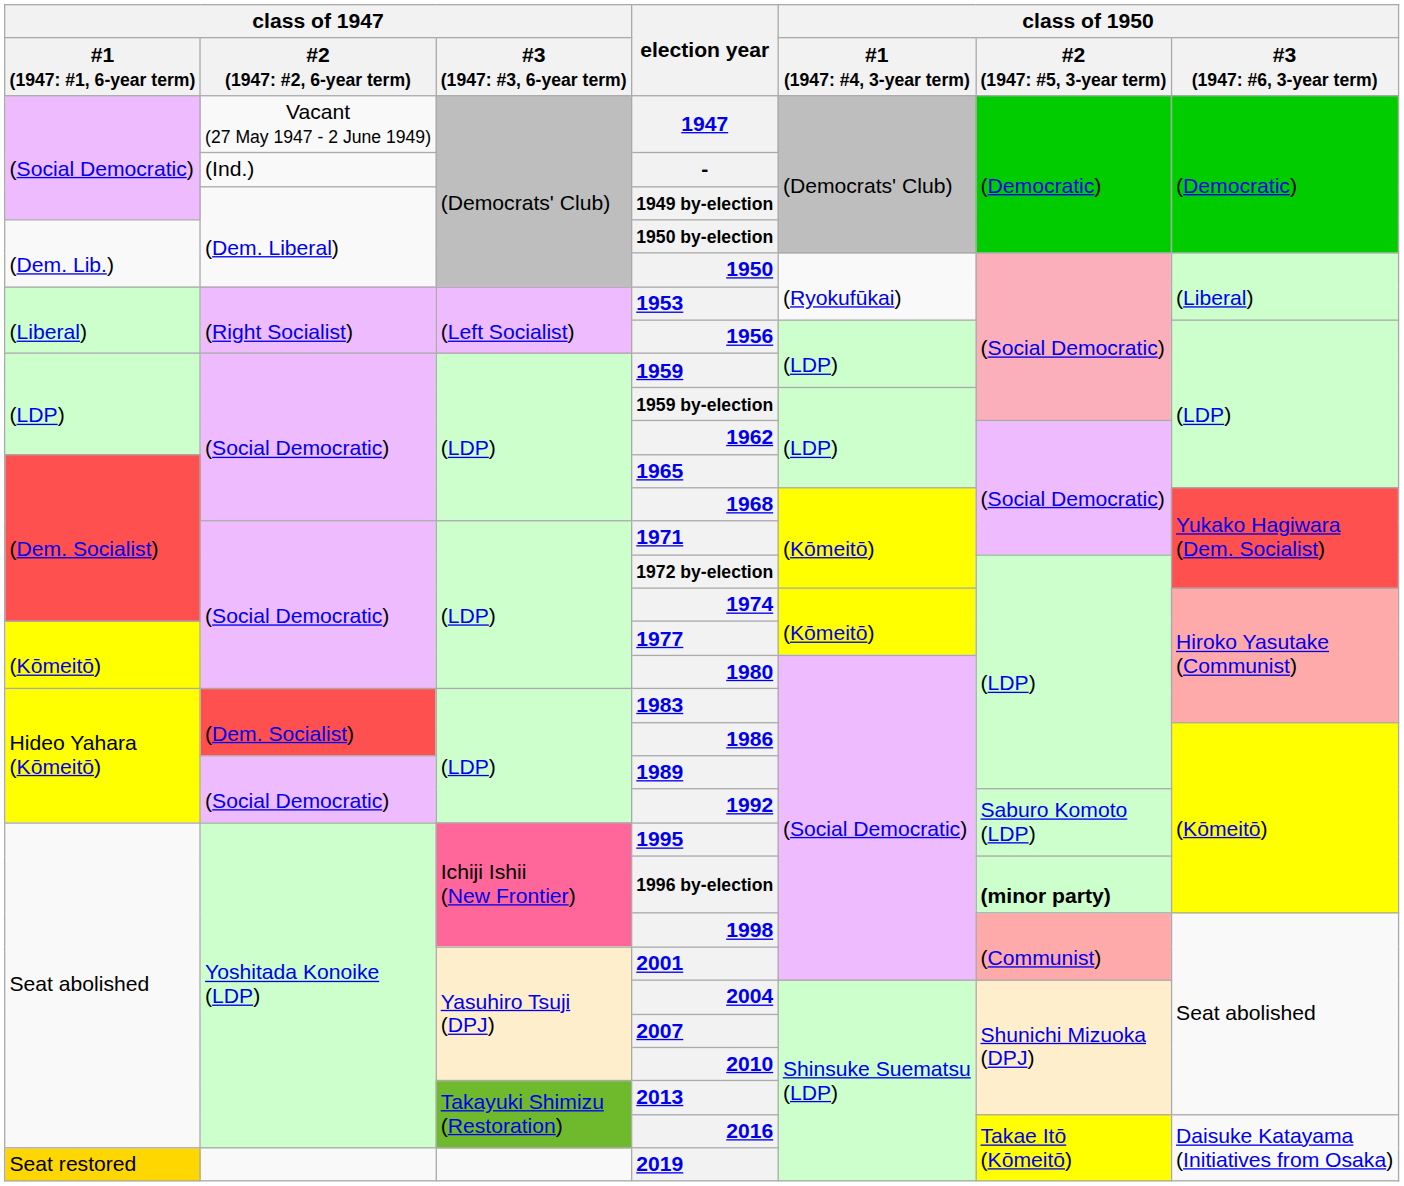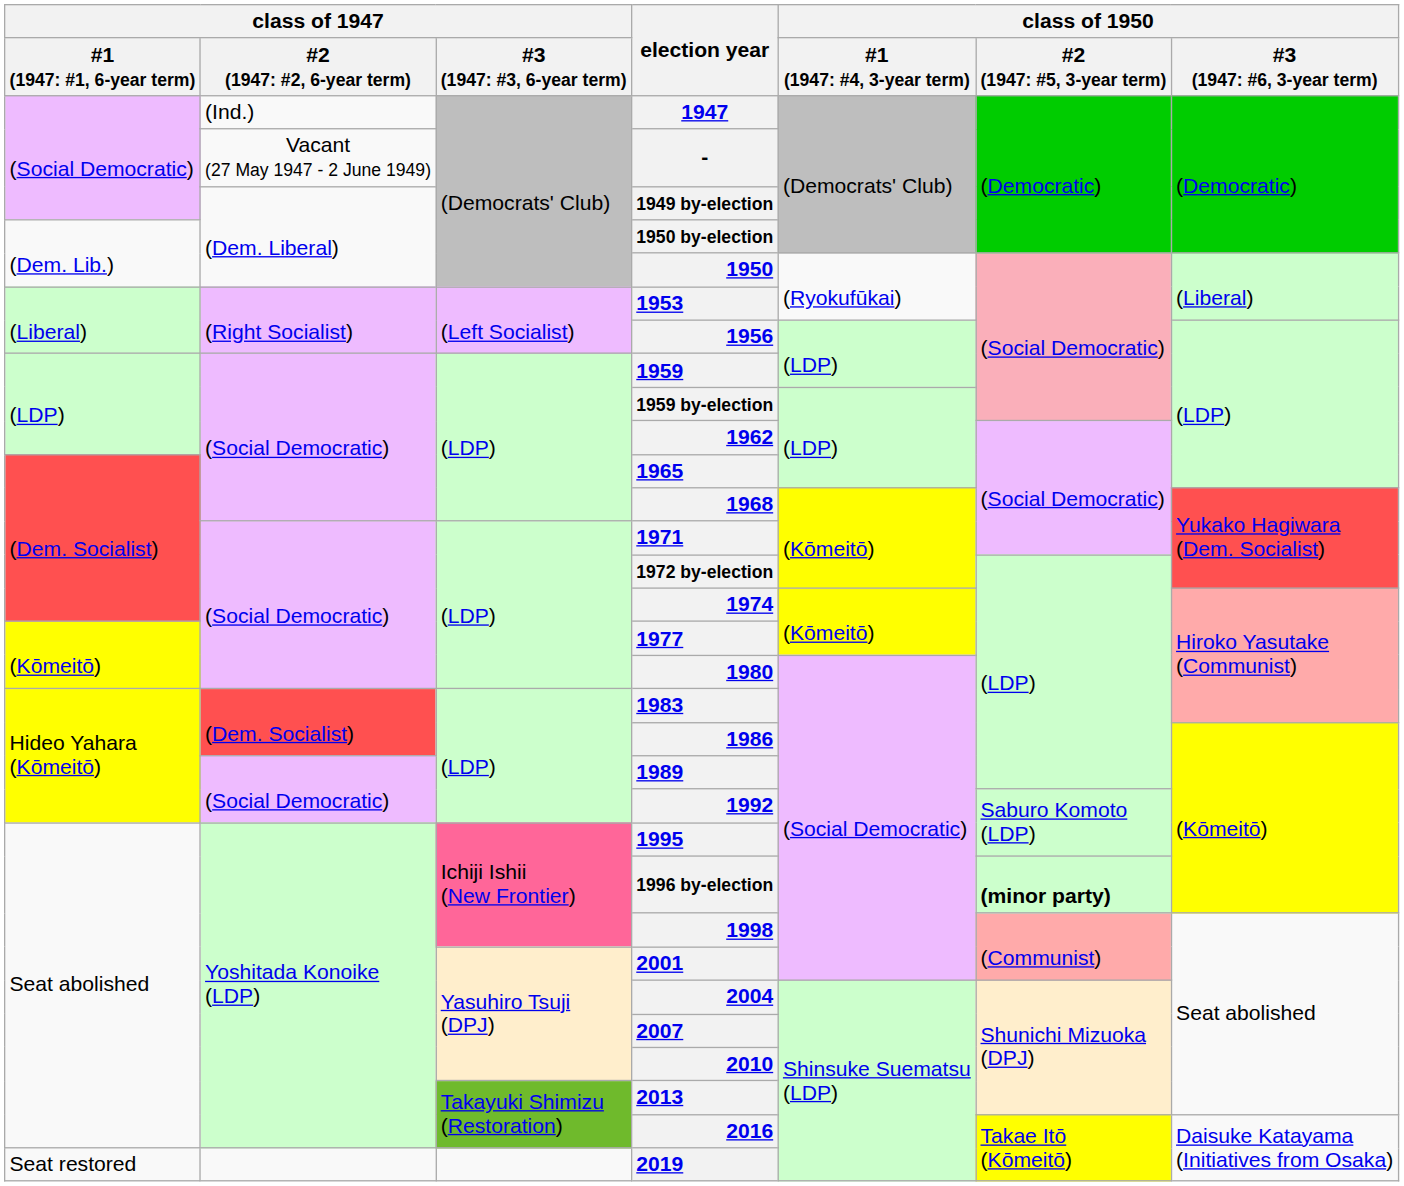1947 | column 2: Vacant (27 May 1947 - 2 June 1949) -> (Ind.)
- | column 2: (Ind.) -> Vacant (27 May 1947 - 2 June 1949)
2019 | column 1: gold background -> no background
